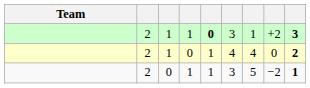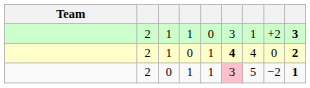row 2 | column 5: bold -> normal
row 3 | column 6: normal -> bold
row 4 | column 6: no background -> pink background
